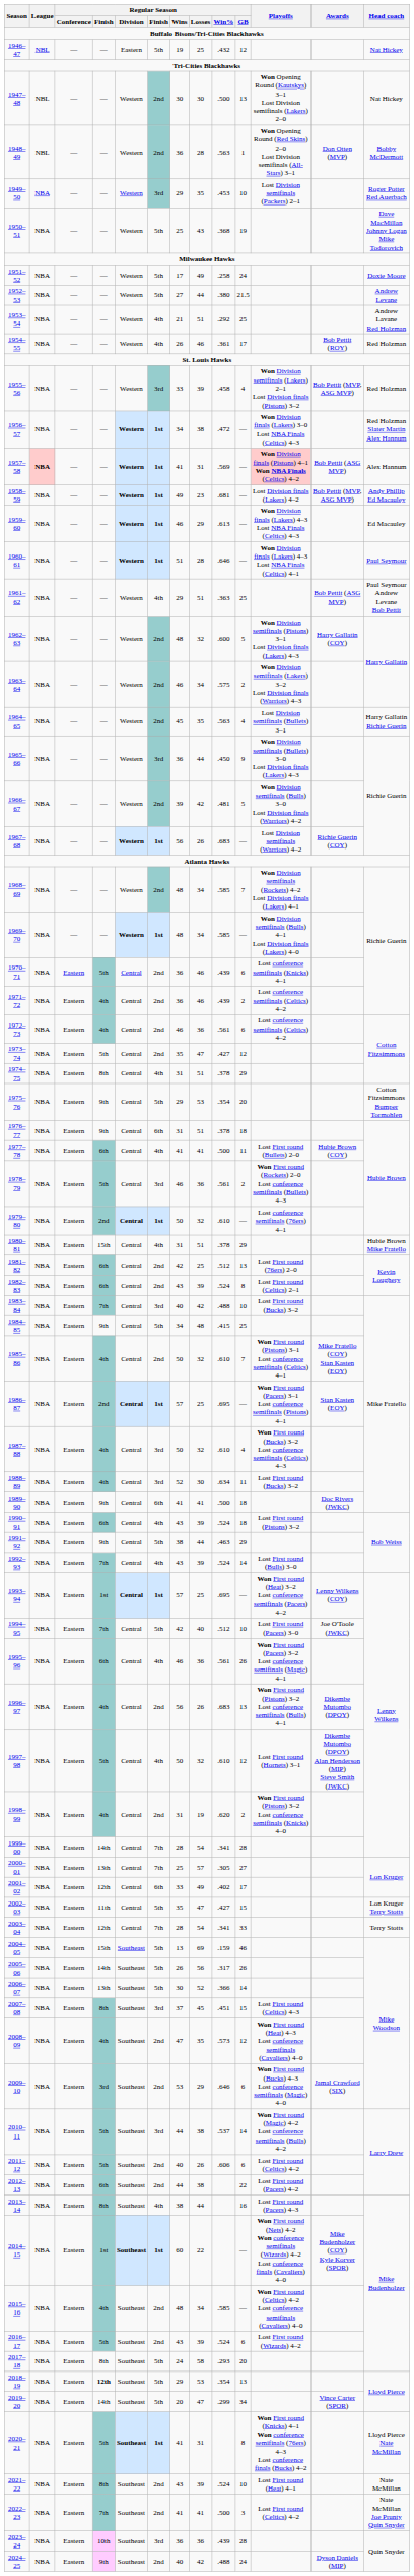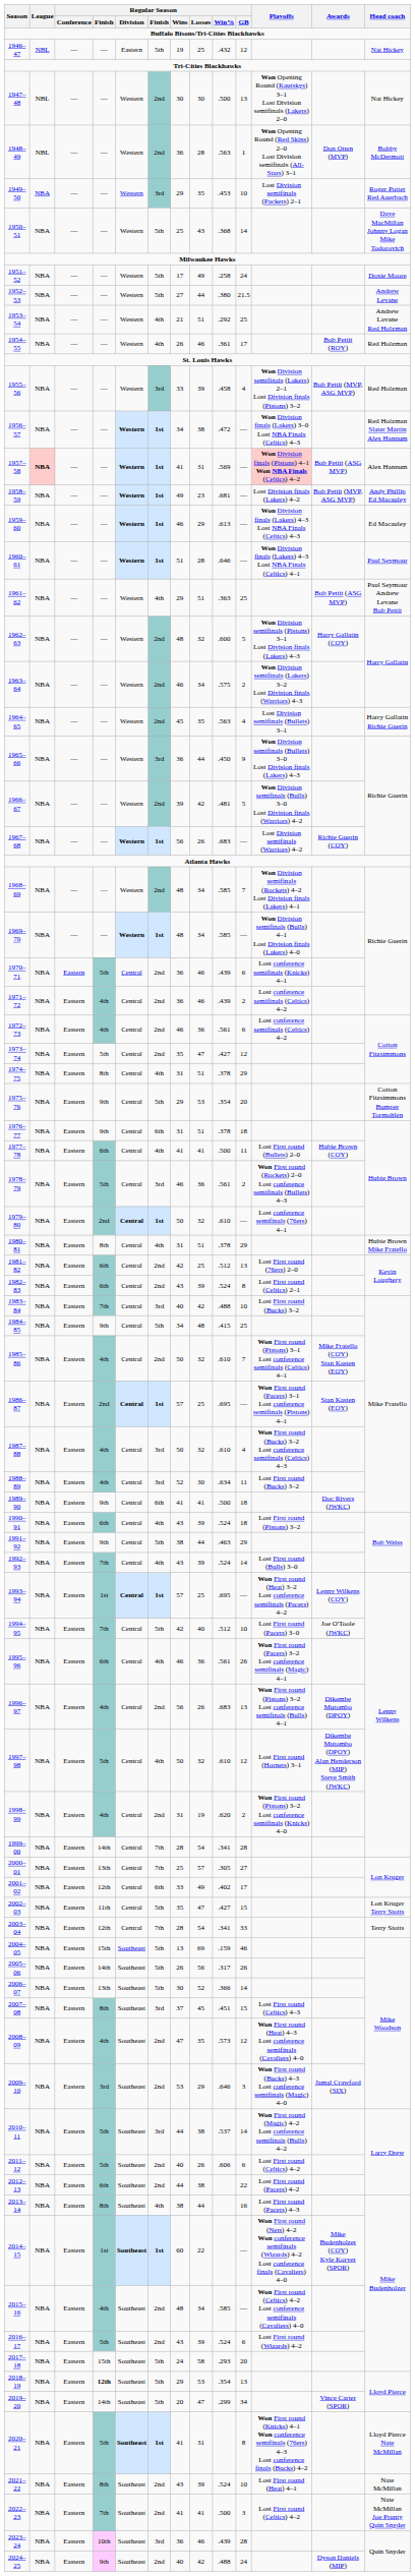1950–51 | Regular Season / GB: 19 -> 14
1980–81 | column 4: 15th -> 8th
2009–10 | Regular Season / GB: 6 -> 3
2017–18 | column 4: 8th -> 15th
2023–24 | Regular Season / Losses: 36 -> 46
